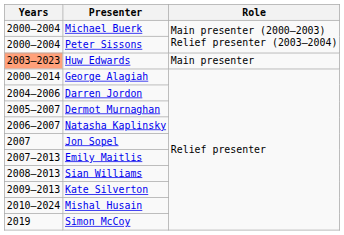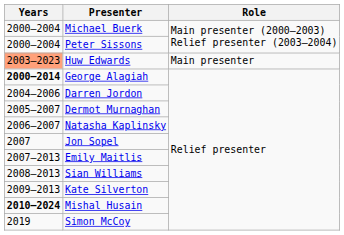George Alagiah | Years: normal -> bold
Mishal Husain | Years: normal -> bold
